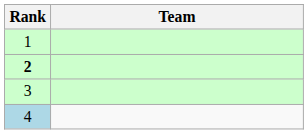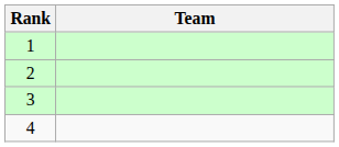2 | Rank: bold -> normal
4 | Rank: lightblue background -> no background
